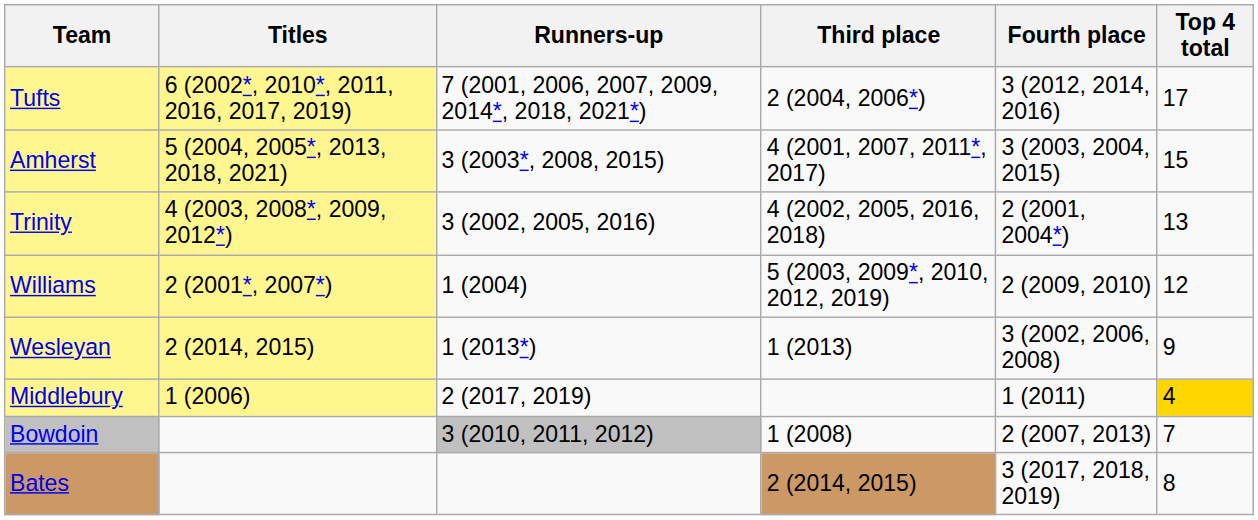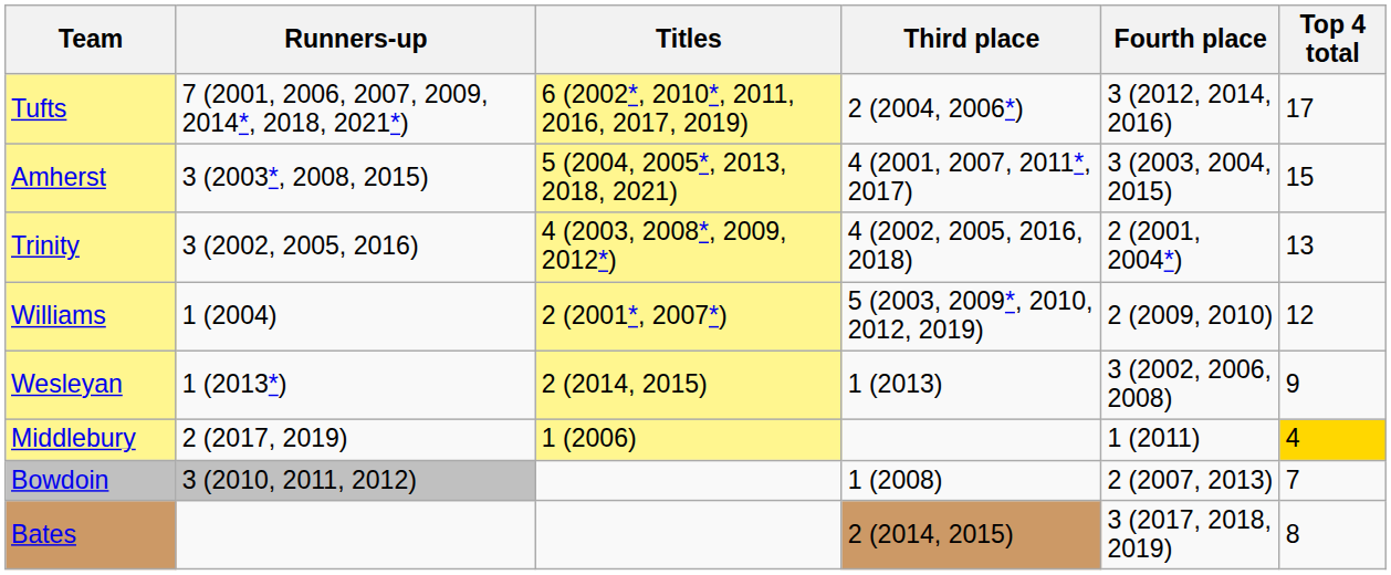columns swapped: Titles <-> Runners-up
